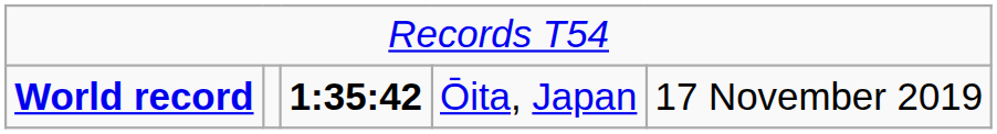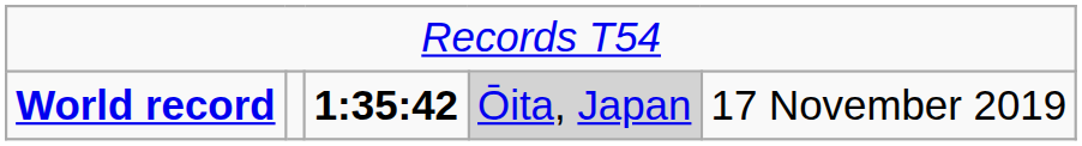World record | column 4: no background -> lightgrey background
